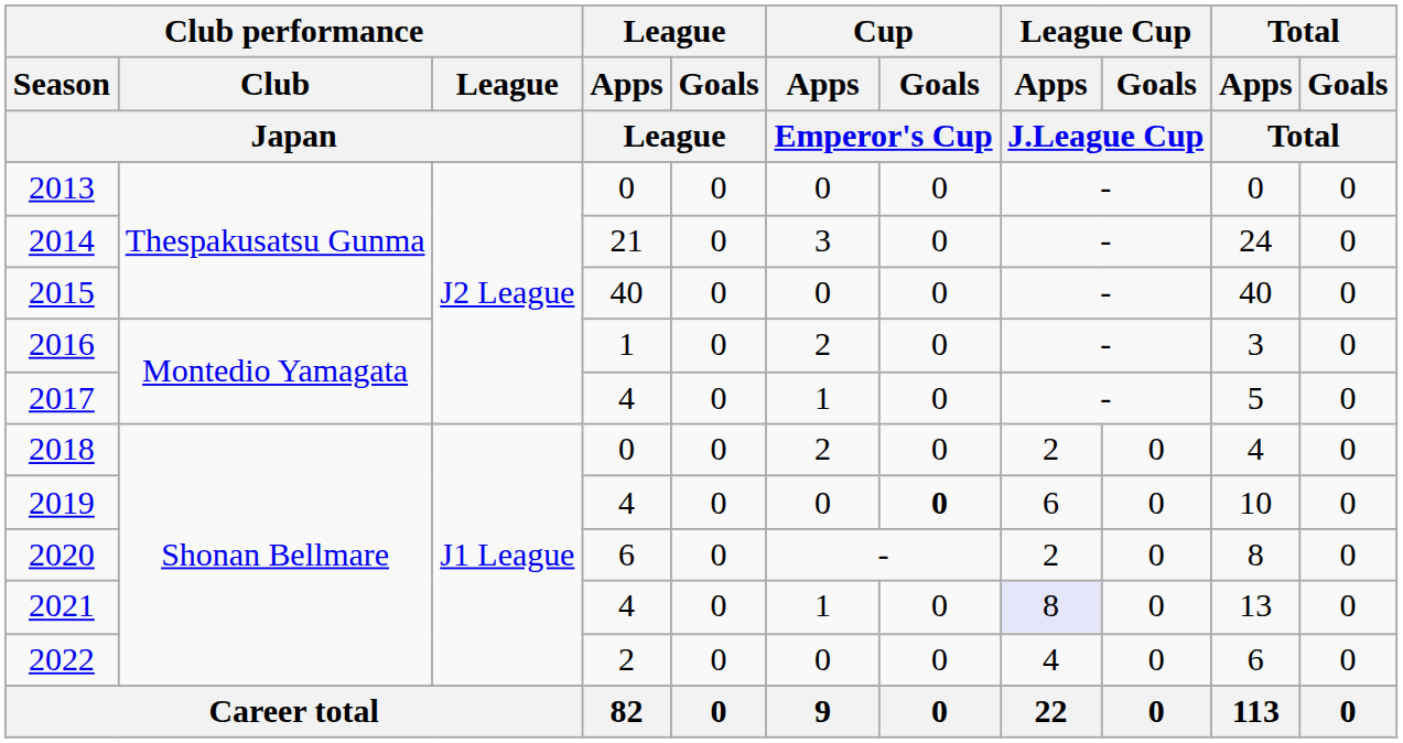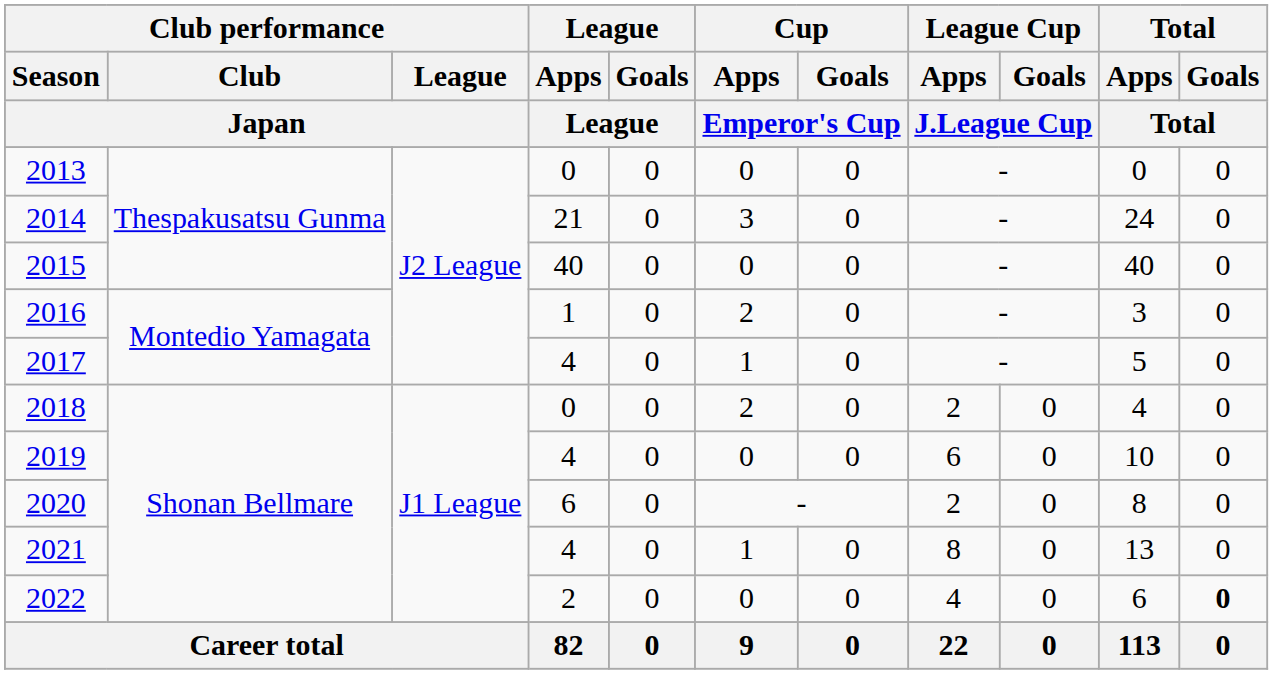2019 | Cup / Goals / Emperor's Cup: bold -> normal
2021 | League Cup / Apps / J.League Cup: lavender background -> no background
2022 | Total / Goals / Total: normal -> bold
